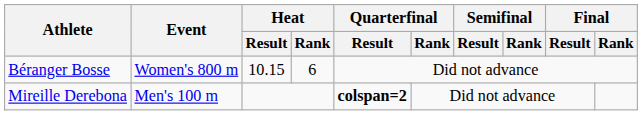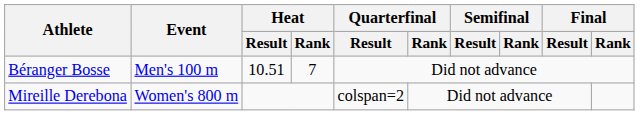Béranger Bosse | Event: Women's 800 m -> Men's 100 m
Béranger Bosse | Heat / Result: 10.15 -> 10.51
Béranger Bosse | Heat / Rank: 6 -> 7
Mireille Derebona | Event: Men's 100 m -> Women's 800 m
Mireille Derebona | Quarterfinal / Result: bold -> normal
